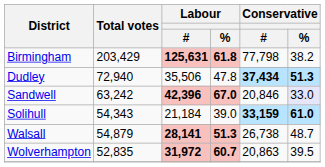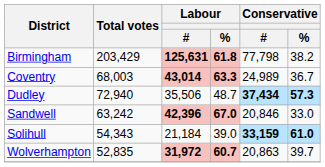+ row: Coventry | 68,003 | 43,014 | 63.3 | 24,989 | 36.7
Dudley | Labour / %: 47.8 -> 48.7
Dudley | Conservative / %: 51.3 -> 57.3
Sandwell | Conservative / %: lavender background -> no background
- row: Walsall | 54,879 | 28,141 | 51.3 | 26,738 | 48.7
Wolverhampton | Conservative / %: 39.5 -> 39.7
